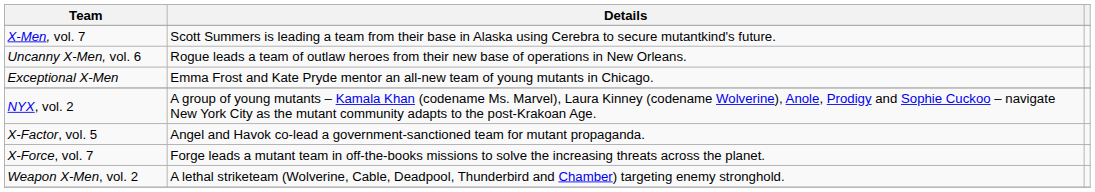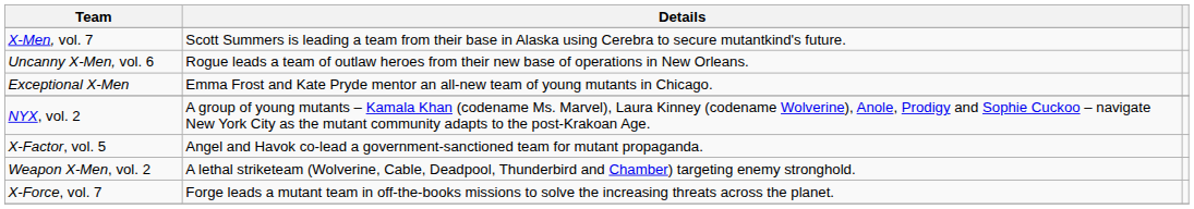rows swapped: X-Force, vol. 7 <-> Weapon X-Men, vol. 2
